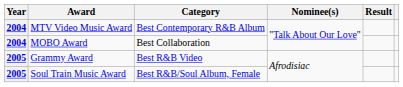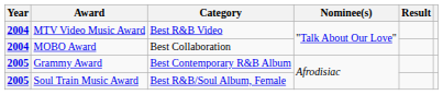MTV Video Music Award | Category: Best Contemporary R&B Album -> Best R&B Video
Grammy Award | Category: Best R&B Video -> Best Contemporary R&B Album
